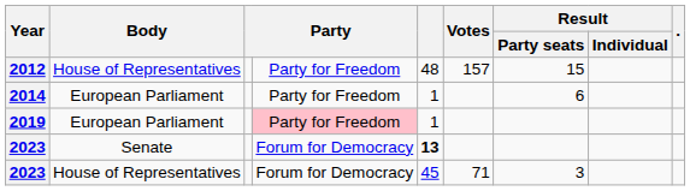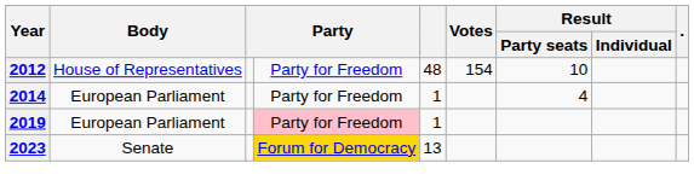2012 | Votes: 157 -> 154
2012 | Result / Party seats: 15 -> 10
2014 | Result / Party seats: 6 -> 4
2023 / Senate | column 4: no background -> gold background
2023 / Senate | column 5: bold -> normal
- row: 2023 | House of Representatives | Forum for Democracy | 45 | 71 | 3
